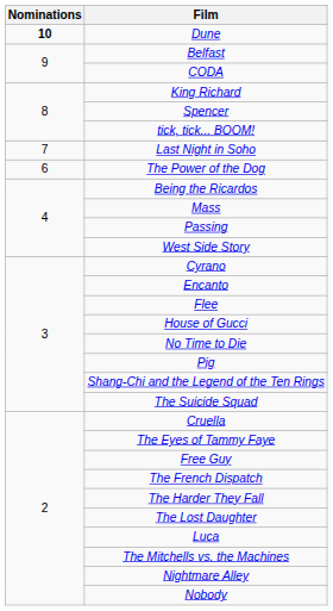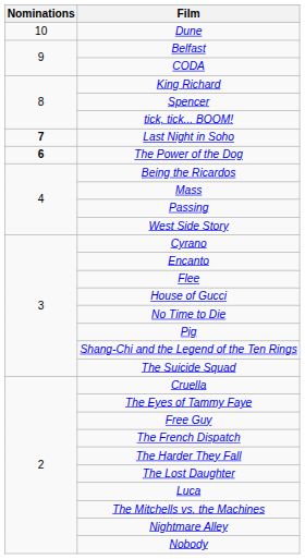Dune | Nominations: bold -> normal
Last Night in Soho | Nominations: normal -> bold
The Power of the Dog | Nominations: normal -> bold
